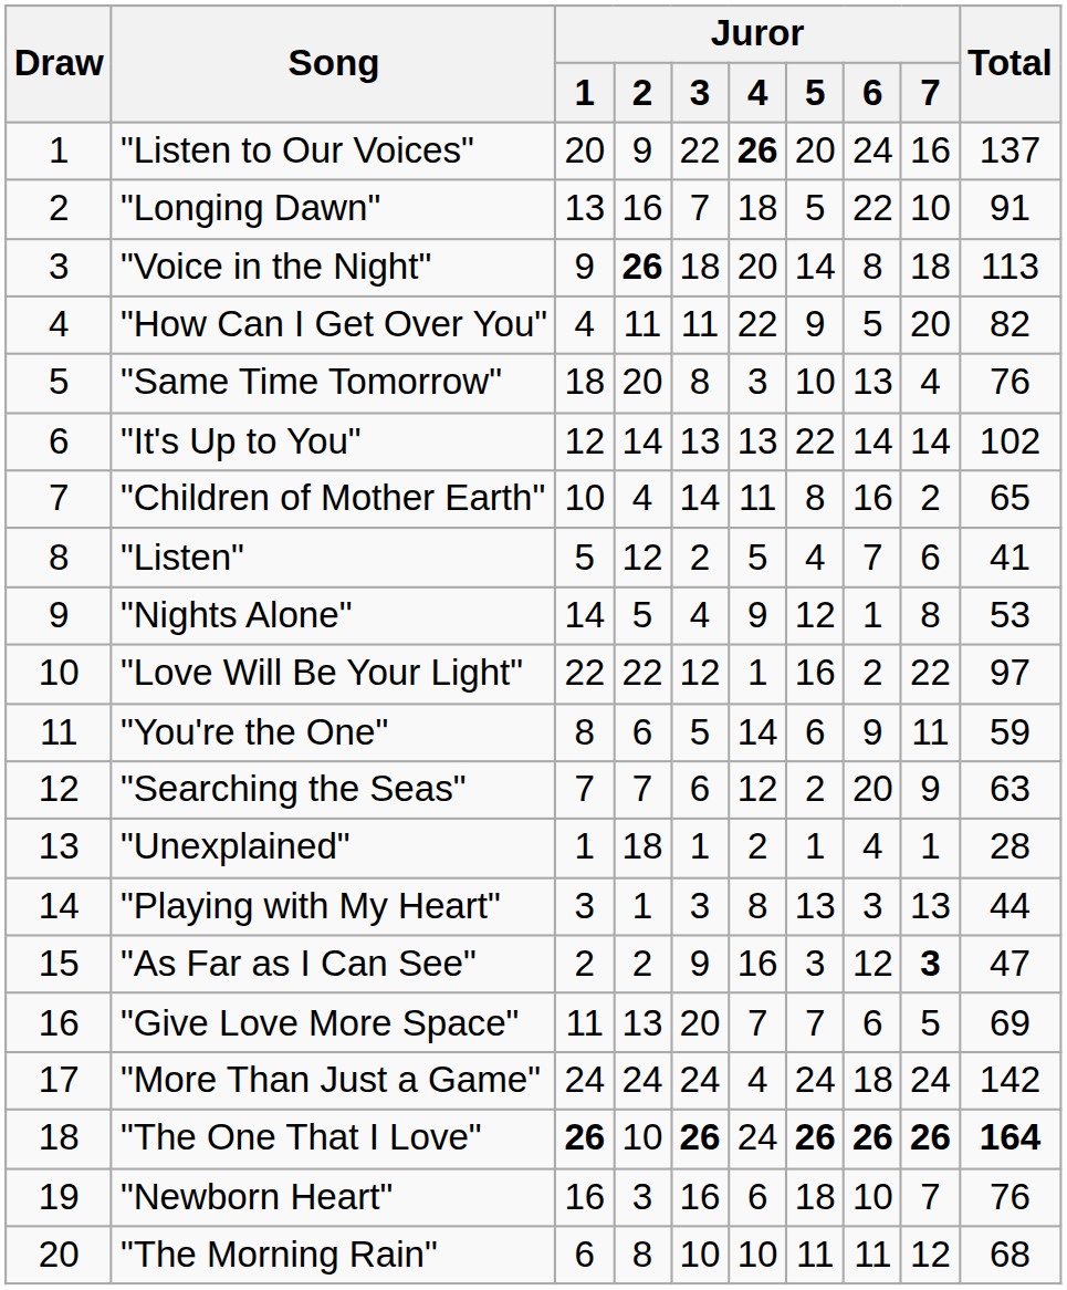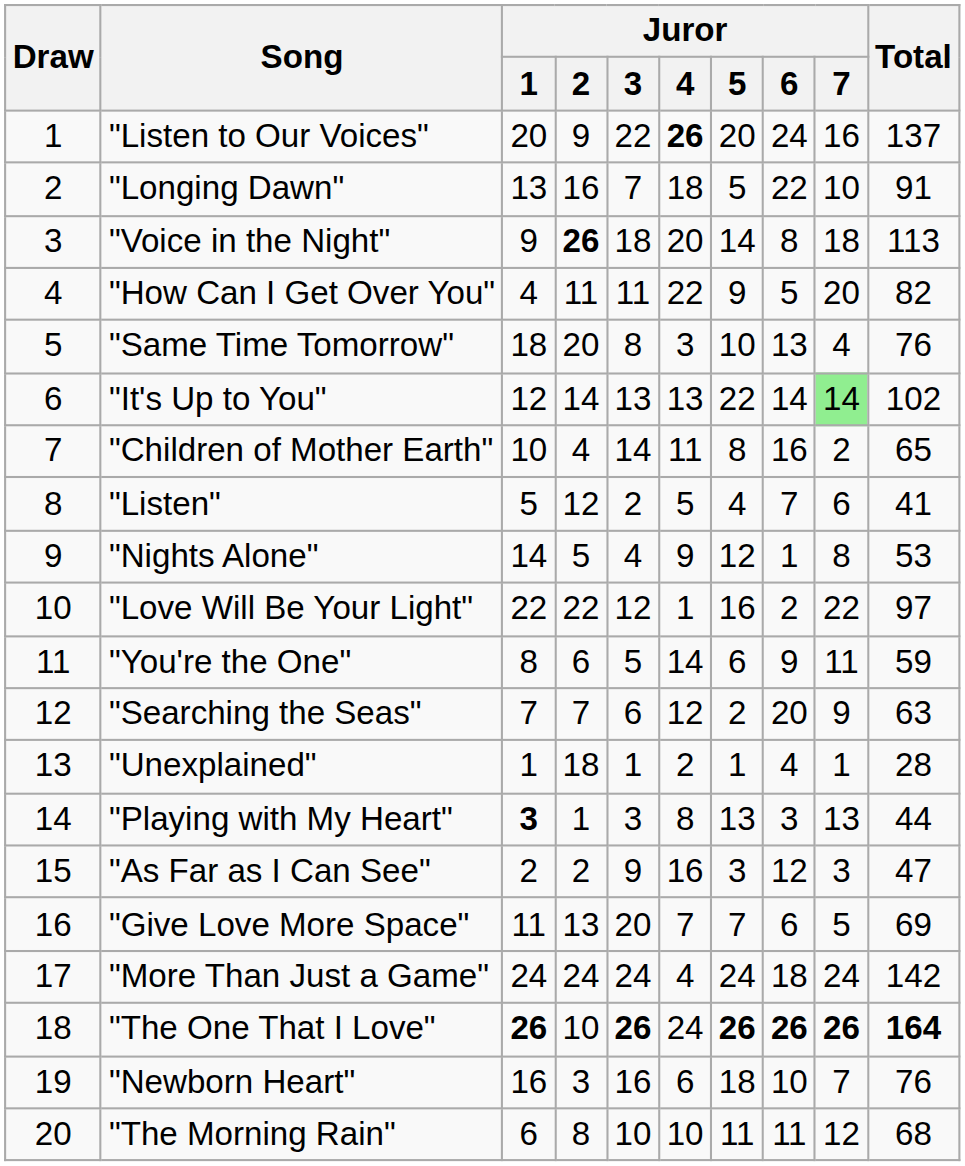"It's Up to You" | Juror / 7: no background -> lightgreen background
"Playing with My Heart" | Juror / 1: normal -> bold
"As Far as I Can See" | Juror / 7: bold -> normal
